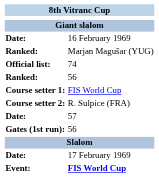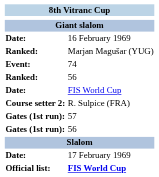row 5 | column 1: Official list: -> Event:
row 7 | column 1: Course setter 1: -> Date:
row 9 | column 1: Date: -> Gates (1st run):
row 13 | column 1: Event: -> Official list:
